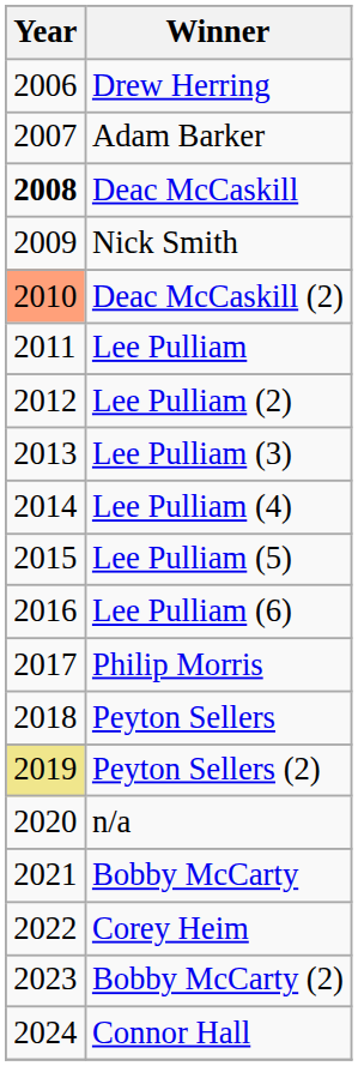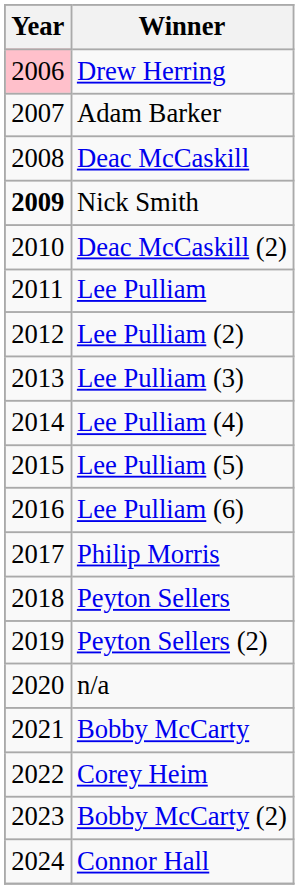Drew Herring | Year: no background -> pink background
Deac McCaskill | Year: bold -> normal
Nick Smith | Year: normal -> bold
Deac McCaskill (2) | Year: lightsalmon background -> no background
Peyton Sellers (2) | Year: khaki background -> no background
